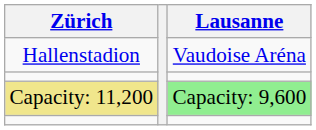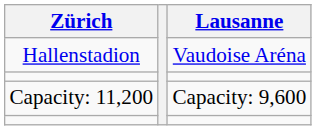Capacity: 11,200 | Zürich: khaki background -> no background
Capacity: 11,200 | Lausanne: lightgreen background -> no background
